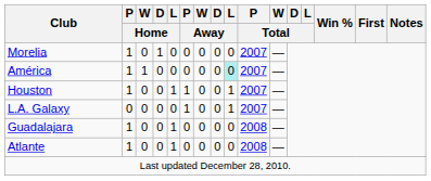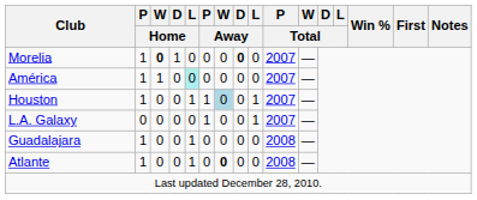Morelia | W / Home: normal -> bold
Morelia | D / Away: normal -> bold
América | L / Home: no background -> paleturquoise background
América | L / Away: paleturquoise background -> no background
Houston | W / Away: no background -> lightblue background
Atlante | W / Away: normal -> bold
